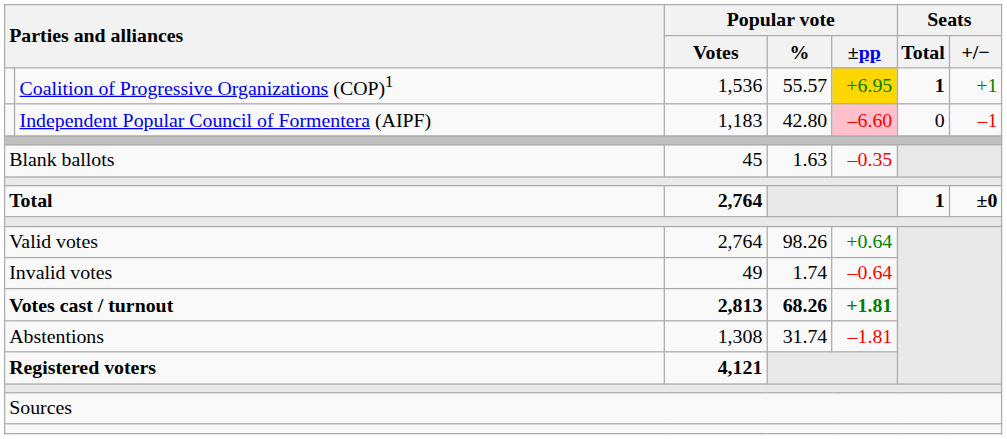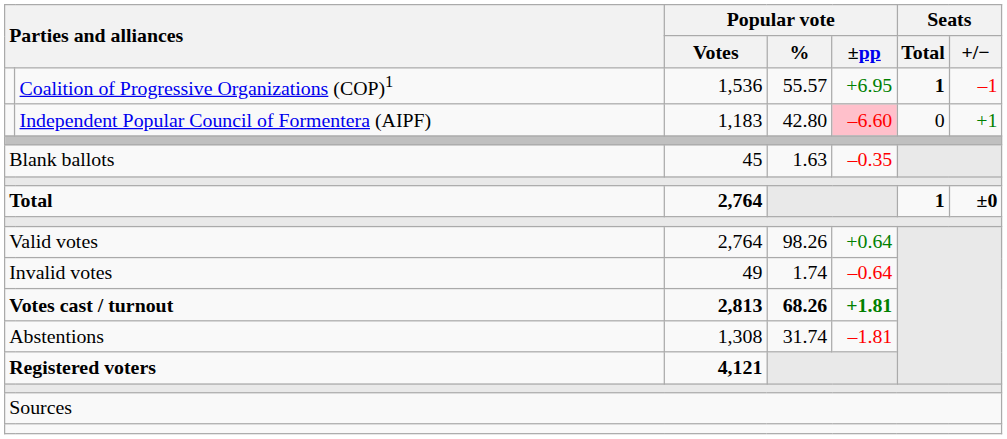Coalition of Progressive Organizations (COP)1 | Popular vote / ±pp: gold background -> no background
Coalition of Progressive Organizations (COP)1 | Seats / +/−: +1 -> –1
Independent Popular Council of Formentera (AIPF) | Seats / +/−: –1 -> +1
